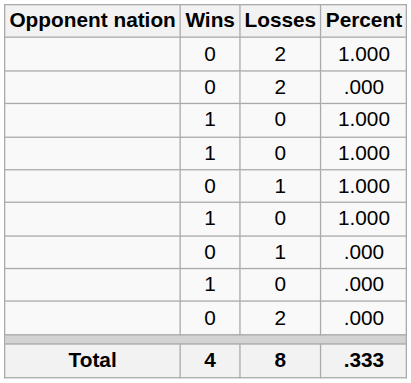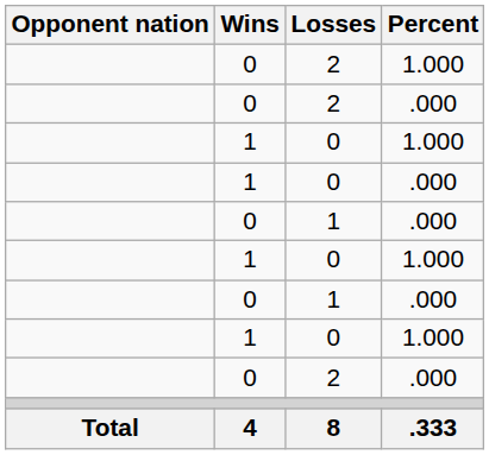row 5 | Percent: 1.000 -> .000
row 6 | Percent: 1.000 -> .000
row 9 | Percent: .000 -> 1.000
